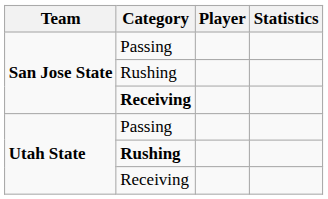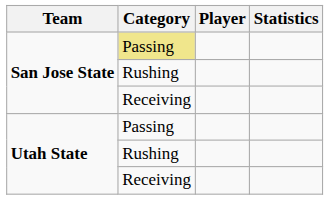San Jose State / Passing | Category: no background -> khaki background
San Jose State / Receiving | Category: bold -> normal
Utah State / Rushing | Category: bold -> normal
